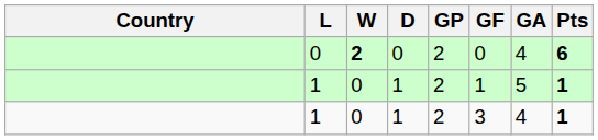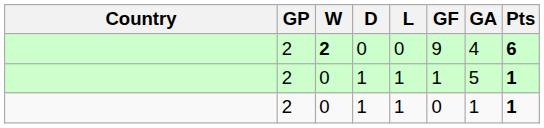columns swapped: GP <-> L
row 2 | GF: 0 -> 9
row 4 | GF: 3 -> 0
row 4 | GA: 4 -> 1
